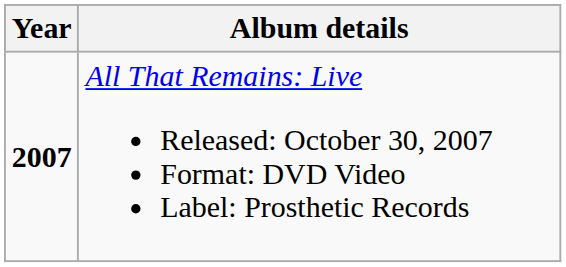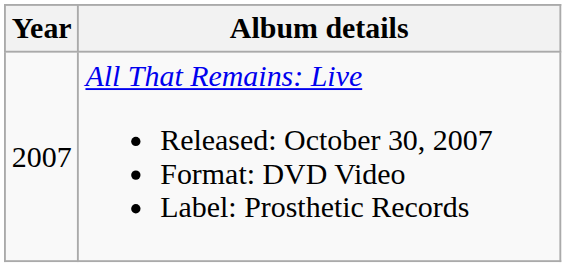row 2 | Year: bold -> normal
